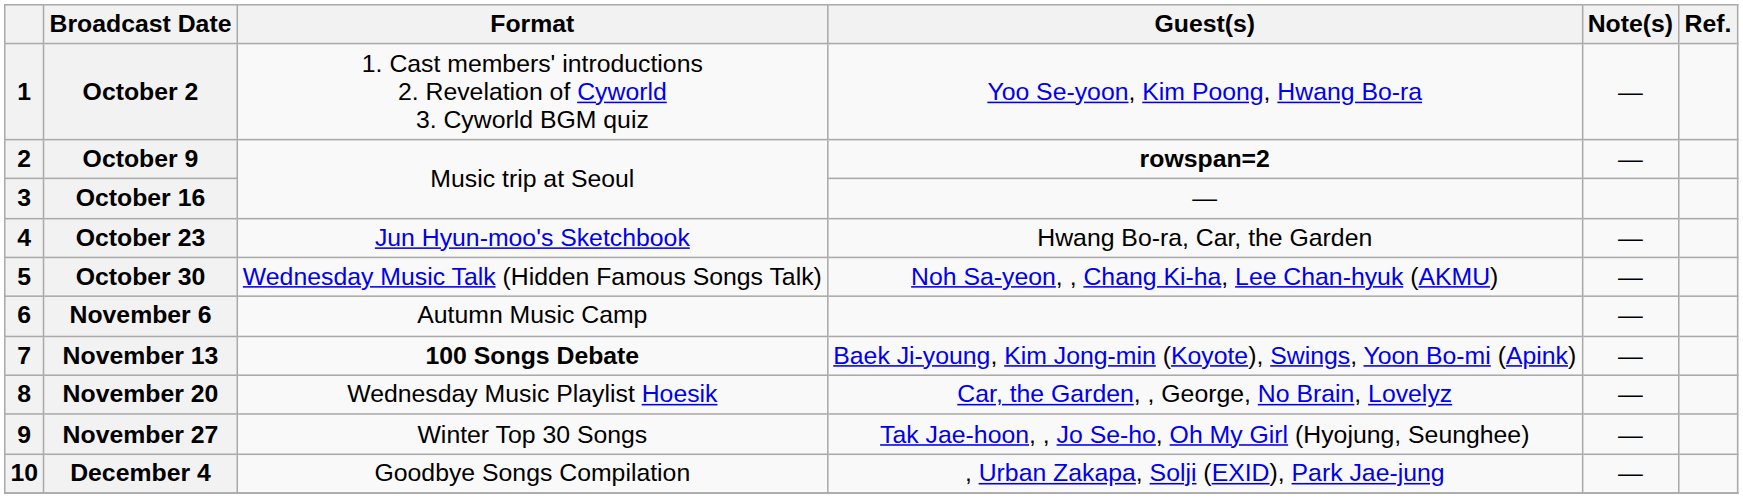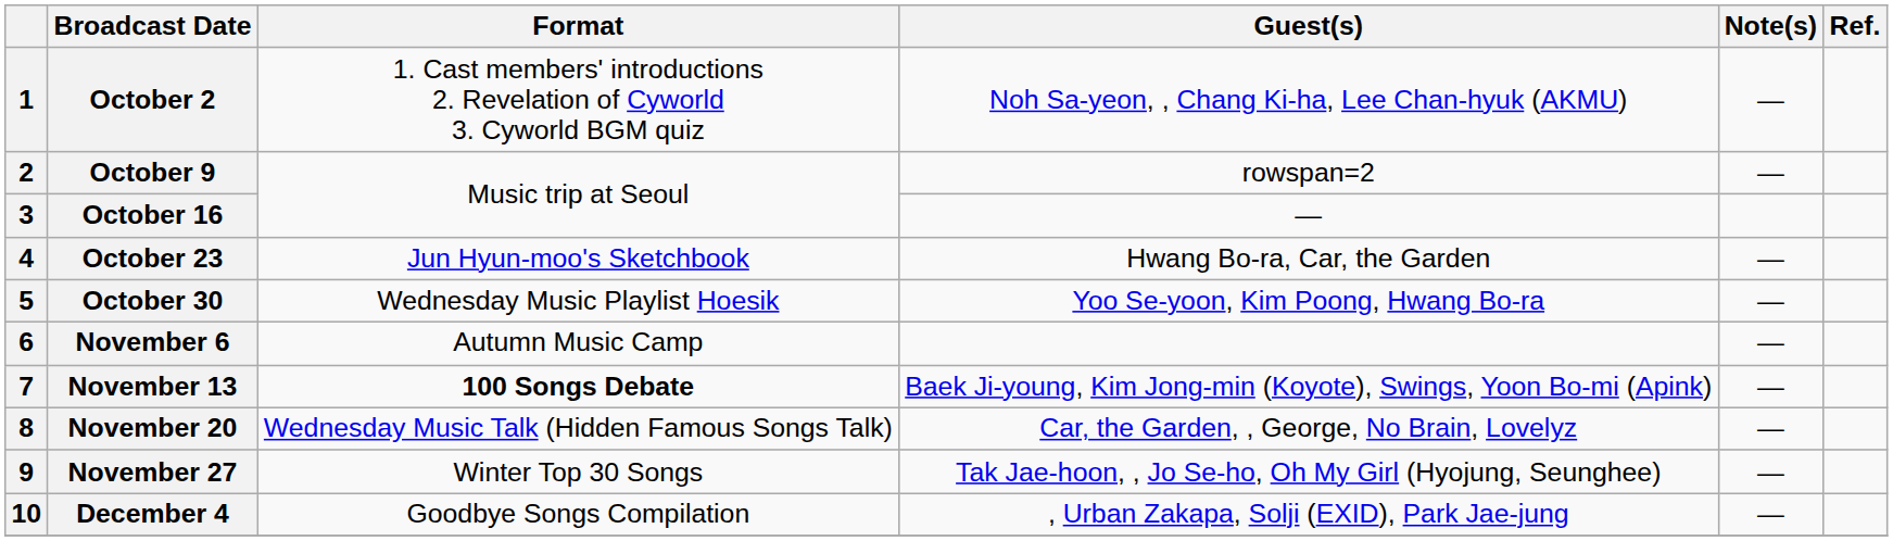October 2 | Guest(s): Yoo Se-yoon, Kim Poong, Hwang Bo-ra -> Noh Sa-yeon, , Chang Ki-ha, Lee Chan-hyuk (AKMU)
October 9 | Guest(s): bold -> normal
October 30 | Format: Wednesday Music Talk (Hidden Famous Songs Talk) -> Wednesday Music Playlist Hoesik
October 30 | Guest(s): Noh Sa-yeon, , Chang Ki-ha, Lee Chan-hyuk (AKMU) -> Yoo Se-yoon, Kim Poong, Hwang Bo-ra
November 20 | Format: Wednesday Music Playlist Hoesik -> Wednesday Music Talk (Hidden Famous Songs Talk)
